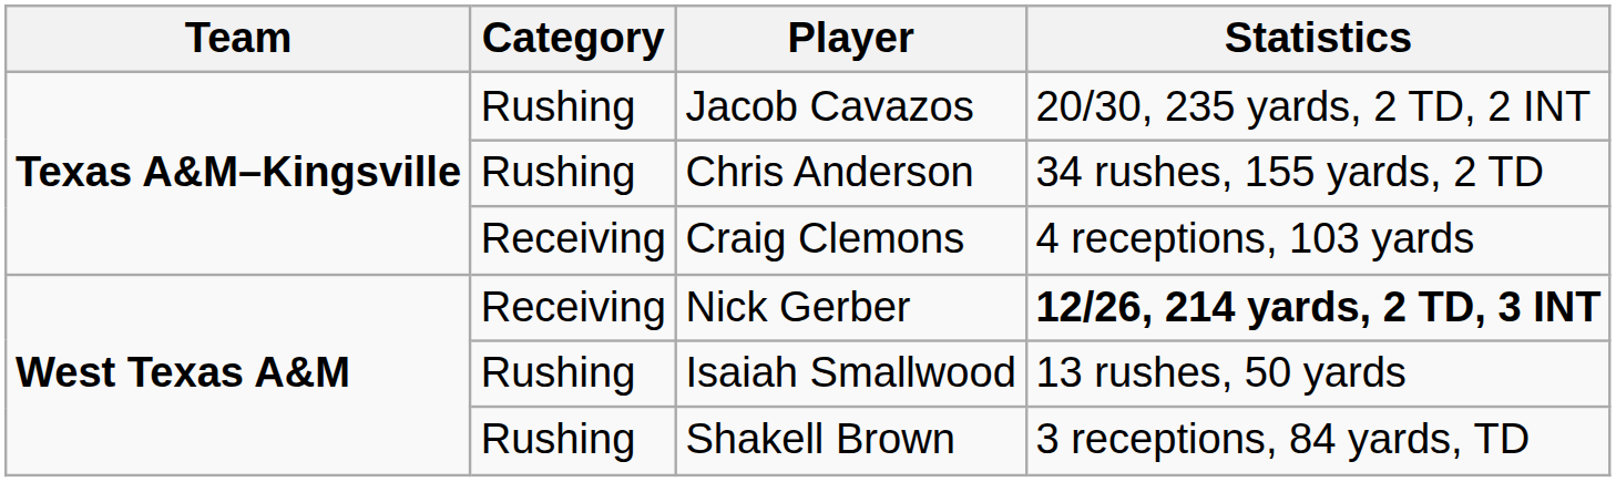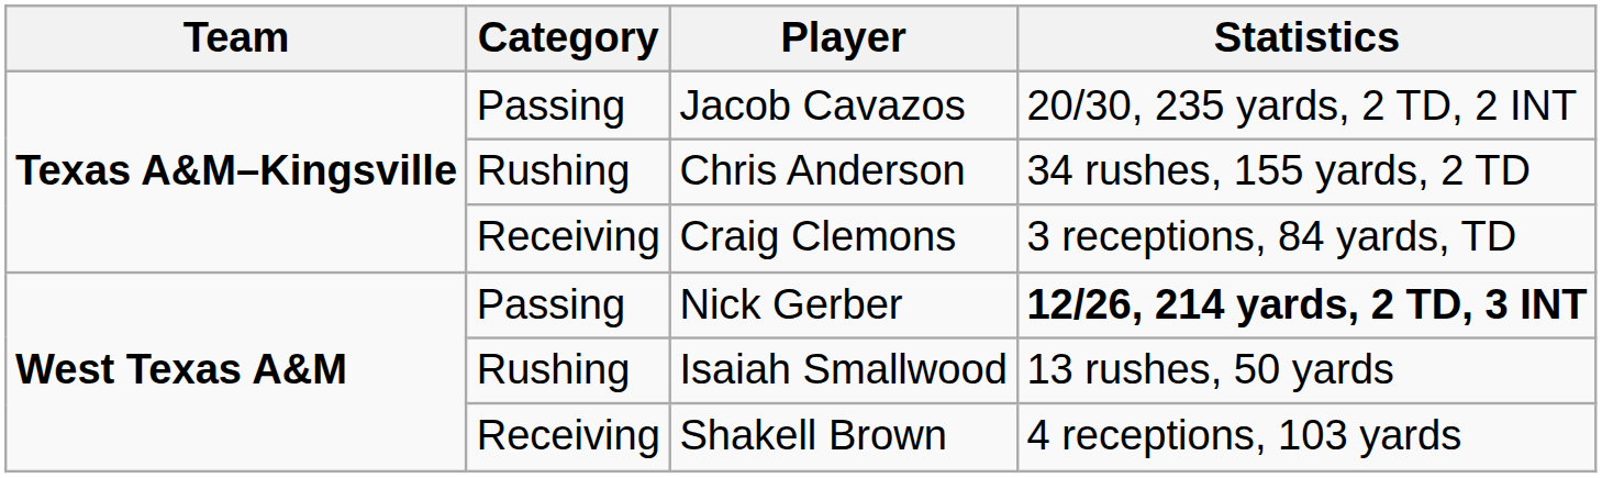Jacob Cavazos | Category: Rushing -> Passing
Craig Clemons | Statistics: 4 receptions, 103 yards -> 3 receptions, 84 yards, TD
Nick Gerber | Category: Receiving -> Passing
Shakell Brown | Category: Rushing -> Receiving
Shakell Brown | Statistics: 3 receptions, 84 yards, TD -> 4 receptions, 103 yards
